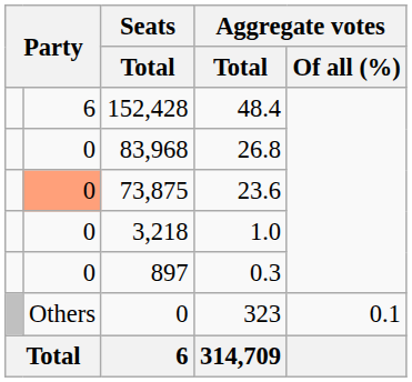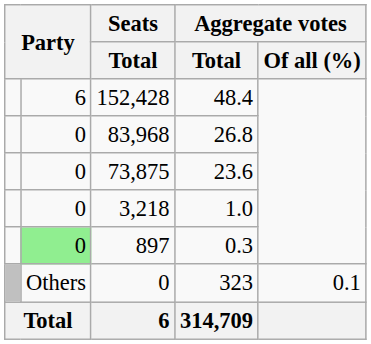73,875 | column 2: lightsalmon background -> no background
897 | column 2: no background -> lightgreen background
